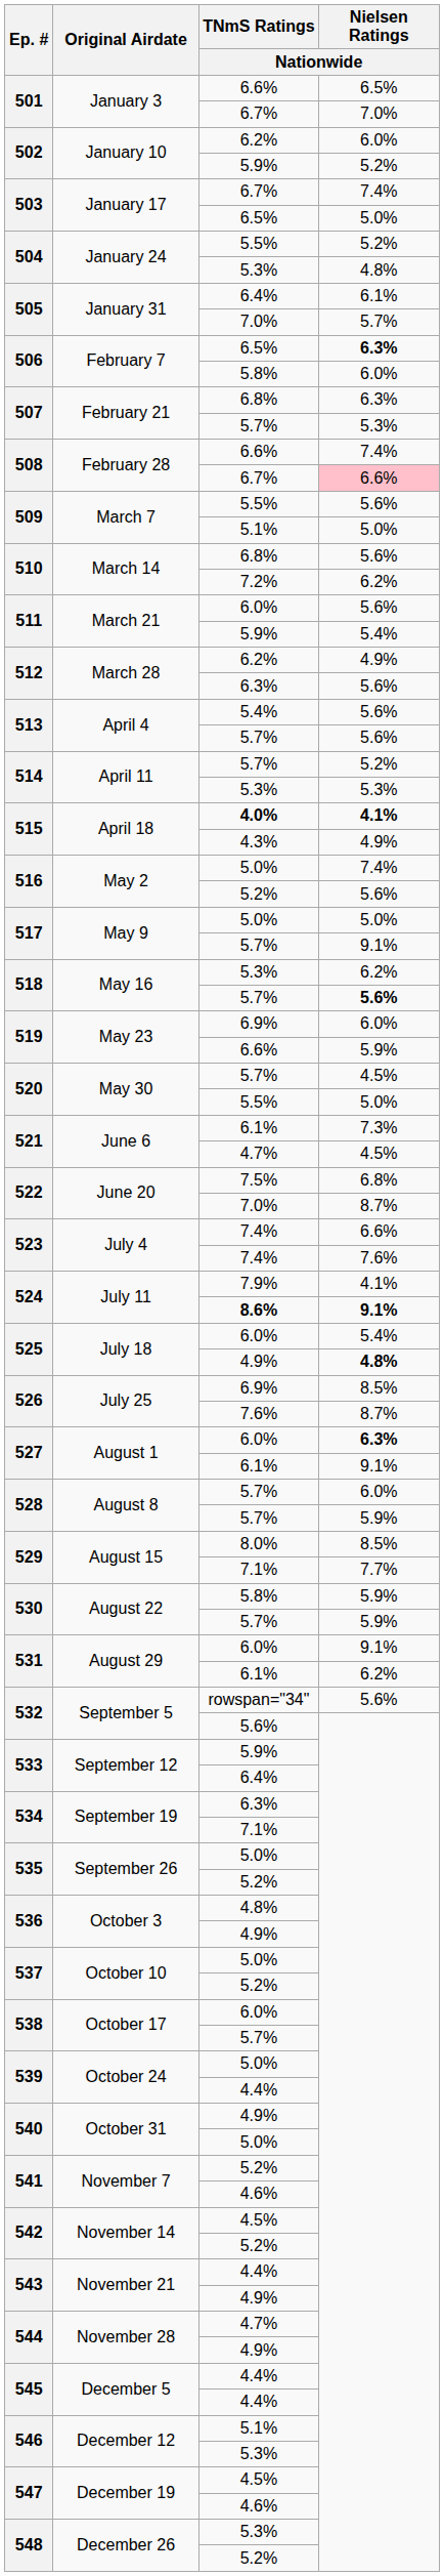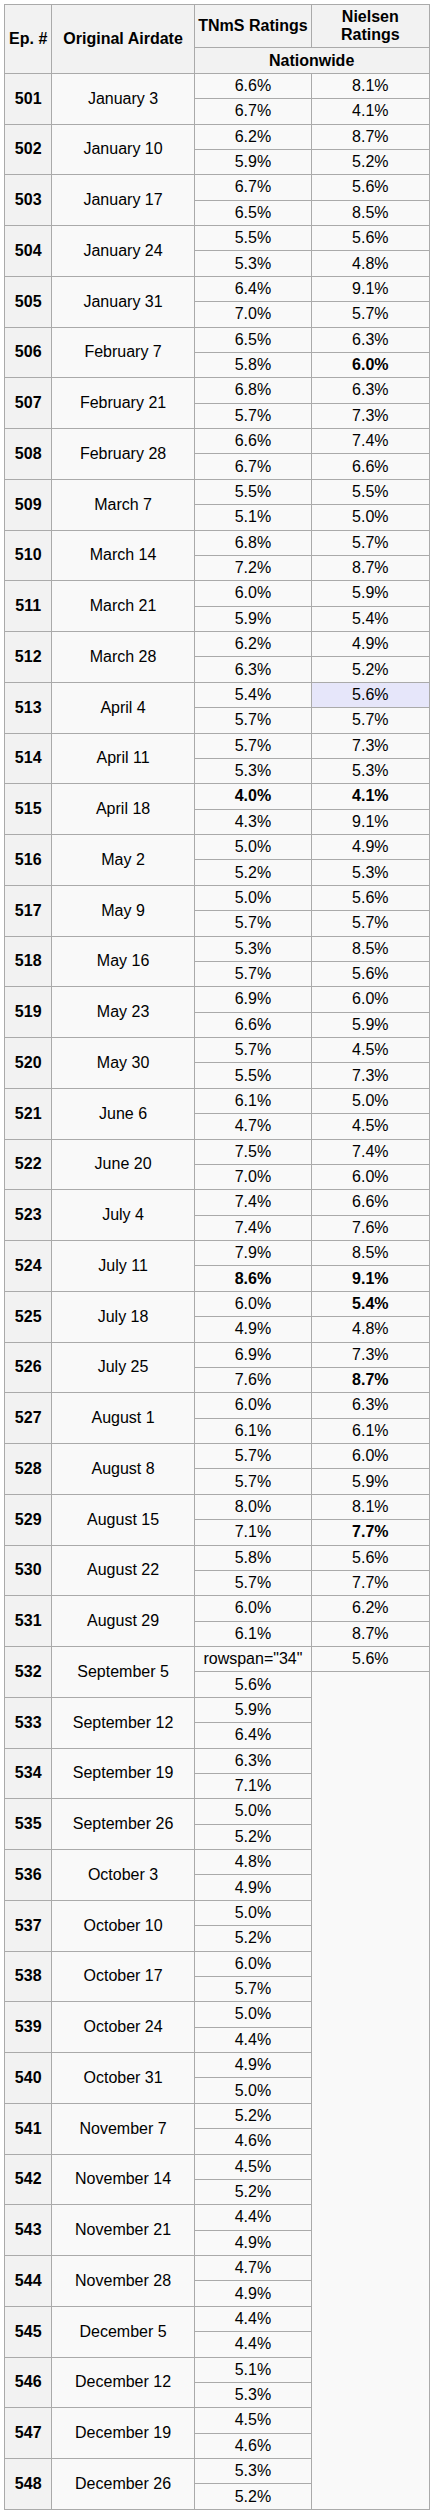501 / 6.6% | Nielsen Ratings / Nationwide: 6.5% -> 8.1%
501 / 6.7% | Nielsen Ratings / Nationwide: 7.0% -> 4.1%
502 / 6.2% | Nielsen Ratings / Nationwide: 6.0% -> 8.7%
503 / 6.7% | Nielsen Ratings / Nationwide: 7.4% -> 5.6%
503 / 6.5% | Nielsen Ratings / Nationwide: 5.0% -> 8.5%
504 / 5.5% | Nielsen Ratings / Nationwide: 5.2% -> 5.6%
505 / 6.4% | Nielsen Ratings / Nationwide: 6.1% -> 9.1%
506 / 6.5% | Nielsen Ratings / Nationwide: bold -> normal
506 / 5.8% | Nielsen Ratings / Nationwide: normal -> bold
507 / 5.7% | Nielsen Ratings / Nationwide: 5.3% -> 7.3%
508 / 6.7% | Nielsen Ratings / Nationwide: pink background -> no background
509 / 5.5% | Nielsen Ratings / Nationwide: 5.6% -> 5.5%
510 / 6.8% | Nielsen Ratings / Nationwide: 5.6% -> 5.7%
510 / 7.2% | Nielsen Ratings / Nationwide: 6.2% -> 8.7%
511 / 6.0% | Nielsen Ratings / Nationwide: 5.6% -> 5.9%
512 / 6.3% | Nielsen Ratings / Nationwide: 5.6% -> 5.2%
513 / 5.4% | Nielsen Ratings / Nationwide: no background -> lavender background
513 / 5.7% | Nielsen Ratings / Nationwide: 5.6% -> 5.7%
514 / 5.7% | Nielsen Ratings / Nationwide: 5.2% -> 7.3%
515 / 4.3% | Nielsen Ratings / Nationwide: 4.9% -> 9.1%
516 / 5.0% | Nielsen Ratings / Nationwide: 7.4% -> 4.9%
516 / 5.2% | Nielsen Ratings / Nationwide: 5.6% -> 5.3%
517 / 5.0% | Nielsen Ratings / Nationwide: 5.0% -> 5.6%
517 / 5.7% | Nielsen Ratings / Nationwide: 9.1% -> 5.7%
518 / 5.3% | Nielsen Ratings / Nationwide: 6.2% -> 8.5%
518 / 5.7% | Nielsen Ratings / Nationwide: bold -> normal
520 / 5.5% | Nielsen Ratings / Nationwide: 5.0% -> 7.3%
521 / 6.1% | Nielsen Ratings / Nationwide: 7.3% -> 5.0%
522 / 7.5% | Nielsen Ratings / Nationwide: 6.8% -> 7.4%
522 / 7.0% | Nielsen Ratings / Nationwide: 8.7% -> 6.0%
524 / 7.9% | Nielsen Ratings / Nationwide: 4.1% -> 8.5%
525 / 6.0% | Nielsen Ratings / Nationwide: normal -> bold
525 / 4.9% | Nielsen Ratings / Nationwide: bold -> normal
526 / 6.9% | Nielsen Ratings / Nationwide: 8.5% -> 7.3%
526 / 7.6% | Nielsen Ratings / Nationwide: normal -> bold
527 / 6.0% | Nielsen Ratings / Nationwide: bold -> normal
527 / 6.1% | Nielsen Ratings / Nationwide: 9.1% -> 6.1%
529 / 8.0% | Nielsen Ratings / Nationwide: 8.5% -> 8.1%
529 / 7.1% | Nielsen Ratings / Nationwide: normal -> bold
530 / 5.8% | Nielsen Ratings / Nationwide: 5.9% -> 5.6%
530 / 5.7% | Nielsen Ratings / Nationwide: 5.9% -> 7.7%
531 / 6.0% | Nielsen Ratings / Nationwide: 9.1% -> 6.2%
531 / 6.1% | Nielsen Ratings / Nationwide: 6.2% -> 8.7%
